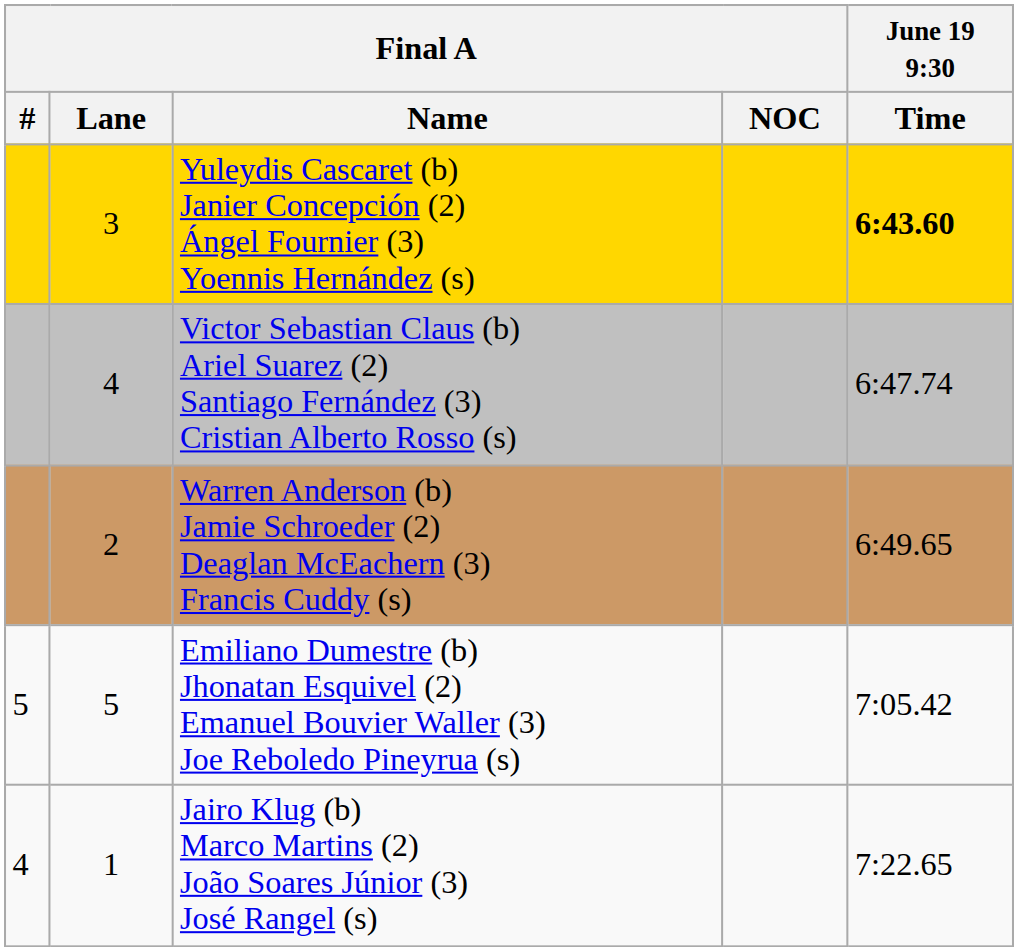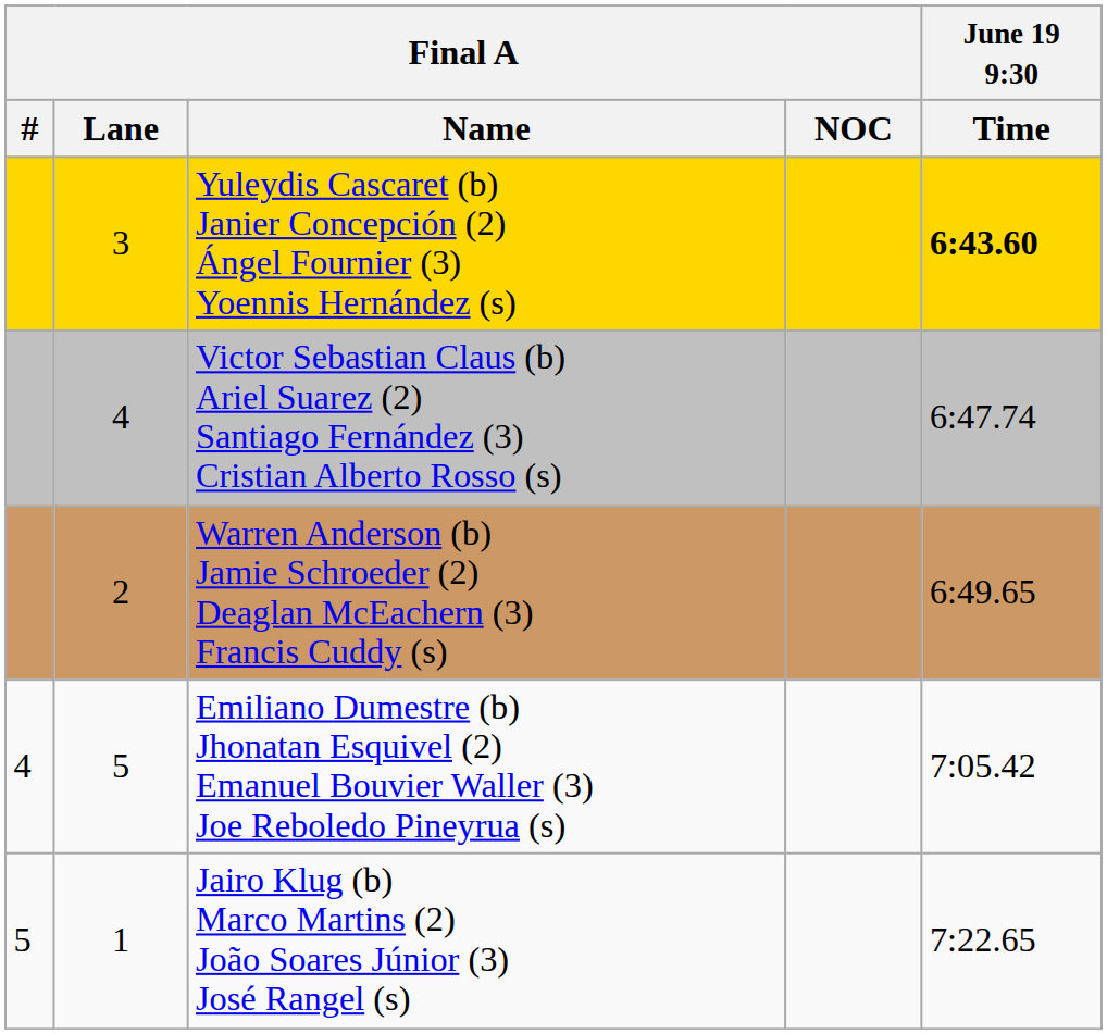row 6 | Final A / #: 5 -> 4
row 7 | Final A / #: 4 -> 5
